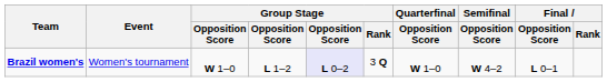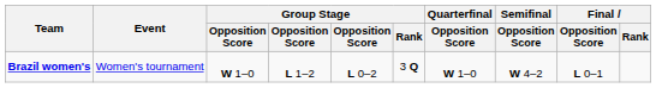Brazil women's | column 5: lavender background -> no background
